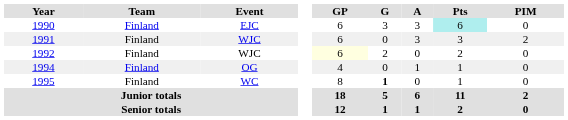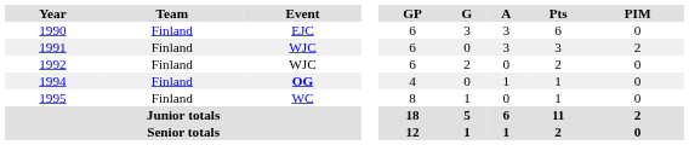1990 | Pts: paleturquoise background -> no background
1992 | GP: lightyellow background -> no background
1994 | Event: normal -> bold
1995 | G: bold -> normal
